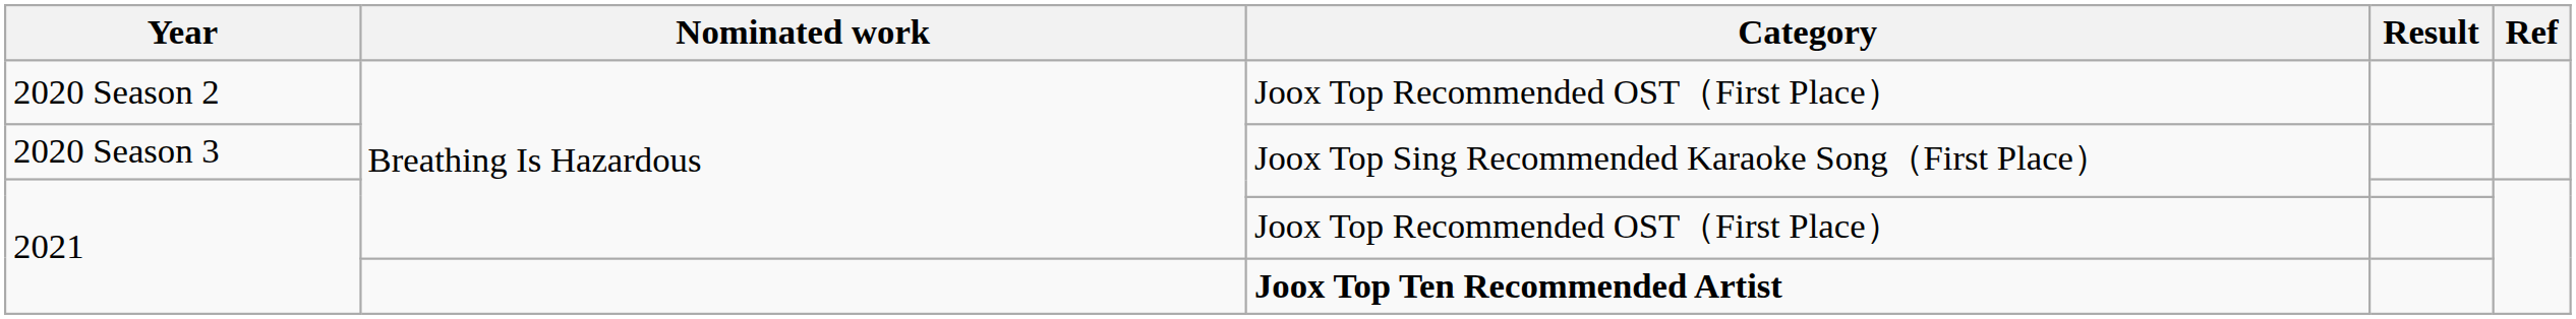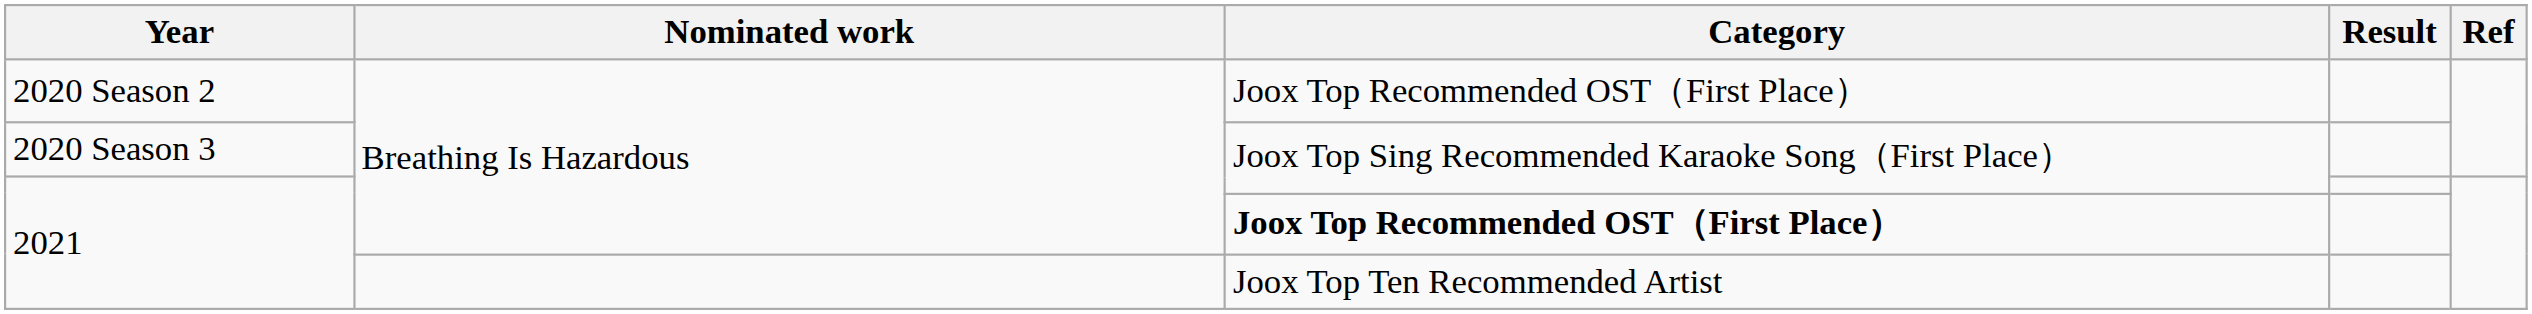2021 / Joox Top Recommended OST（First Place） | Category: normal -> bold
2021 / Joox Top Ten Recommended Artist | Category: bold -> normal
